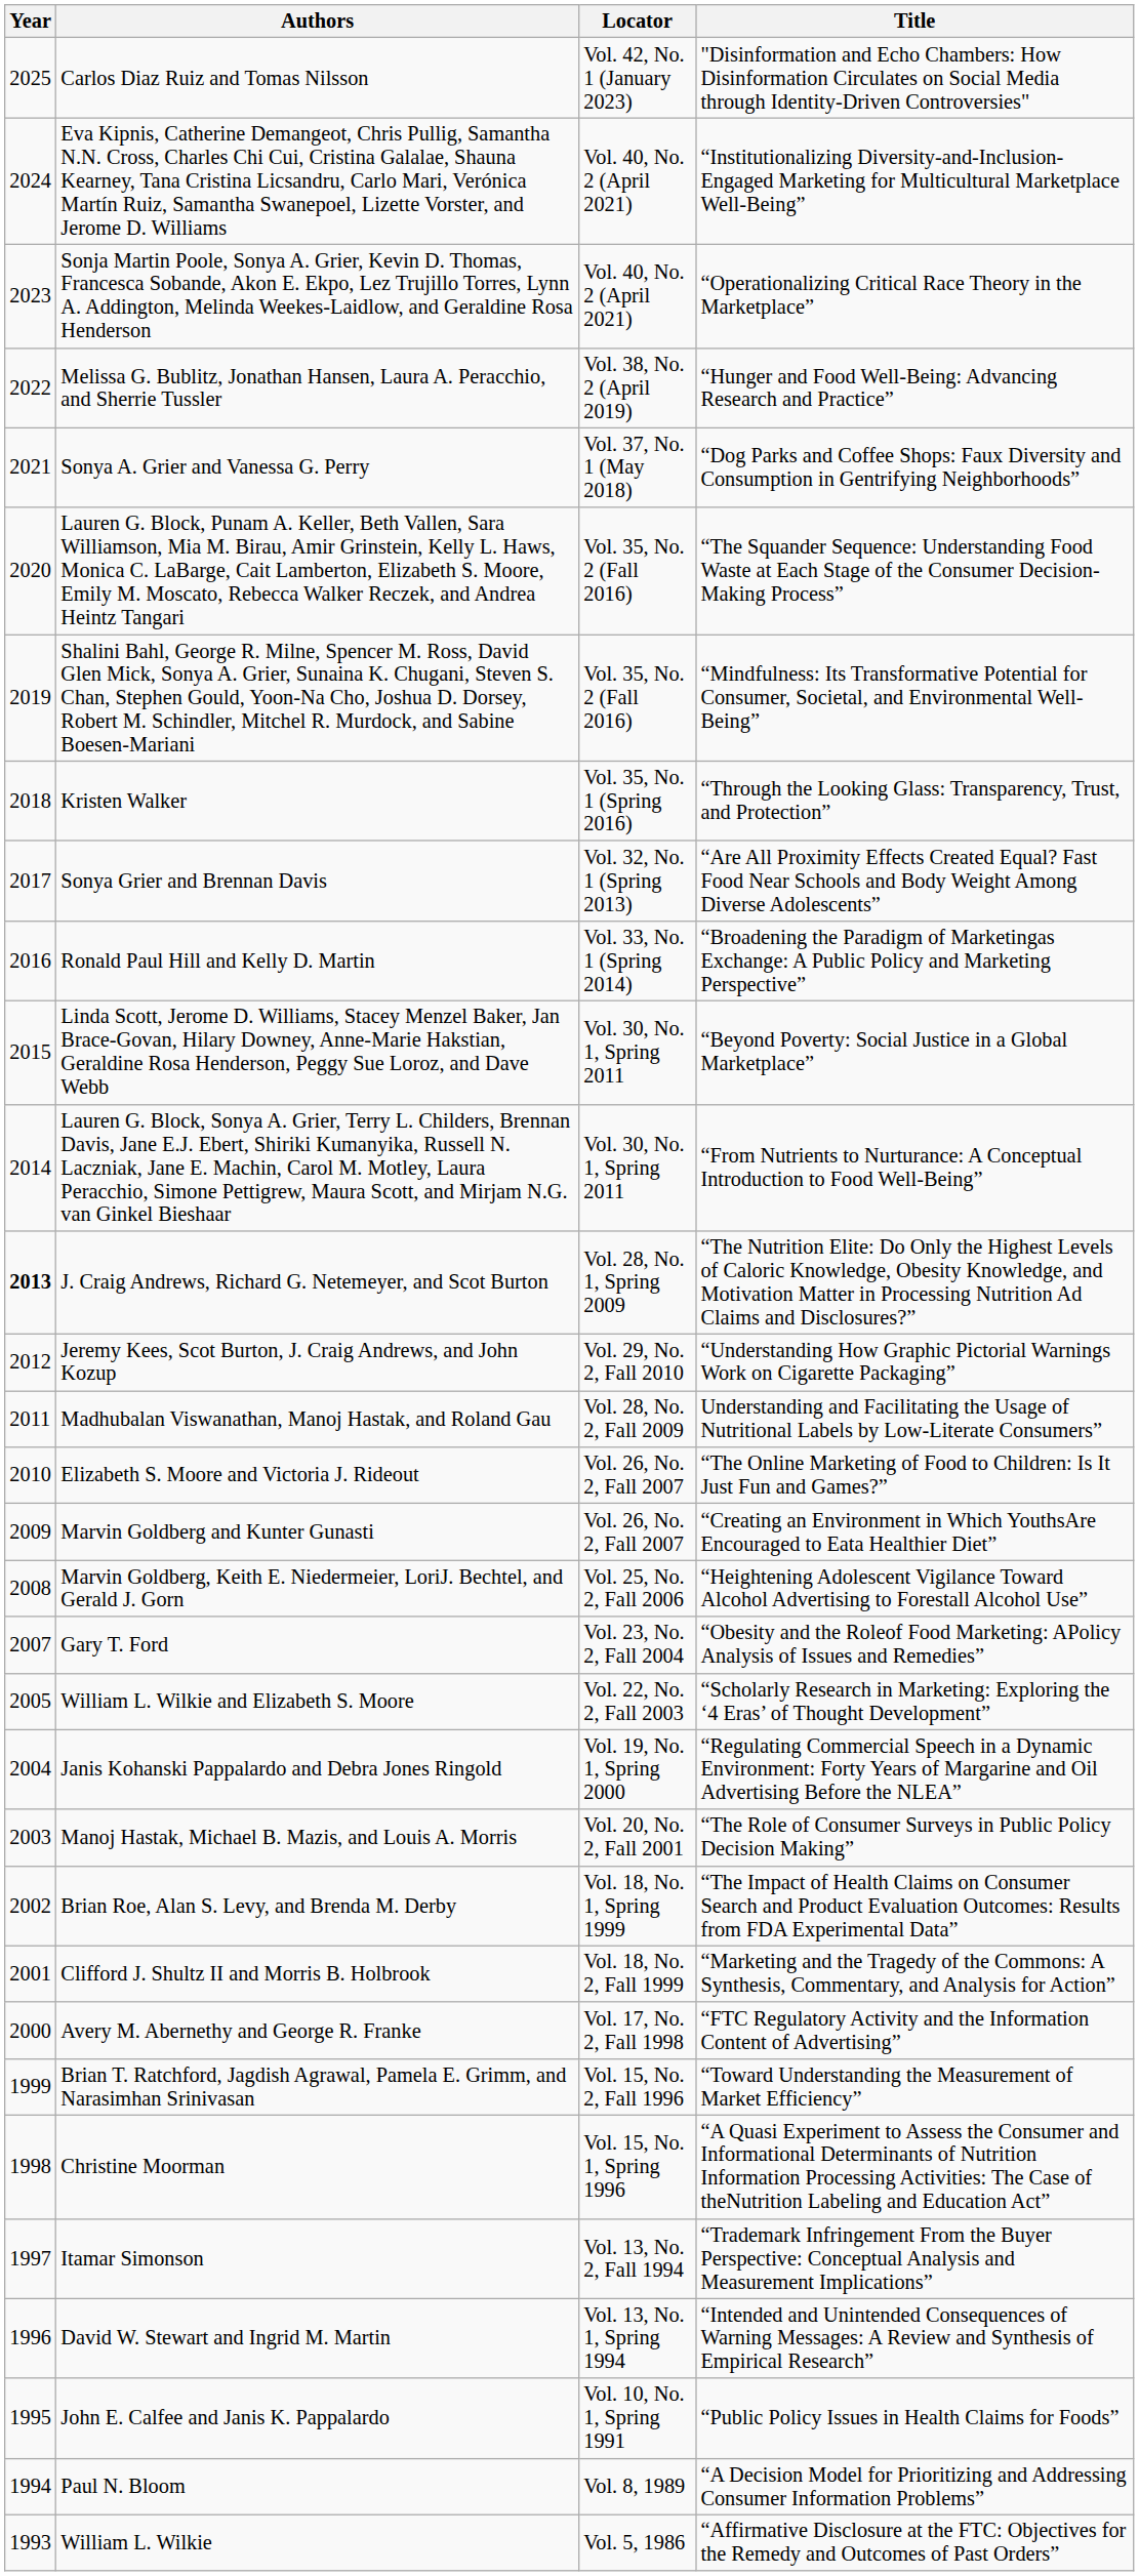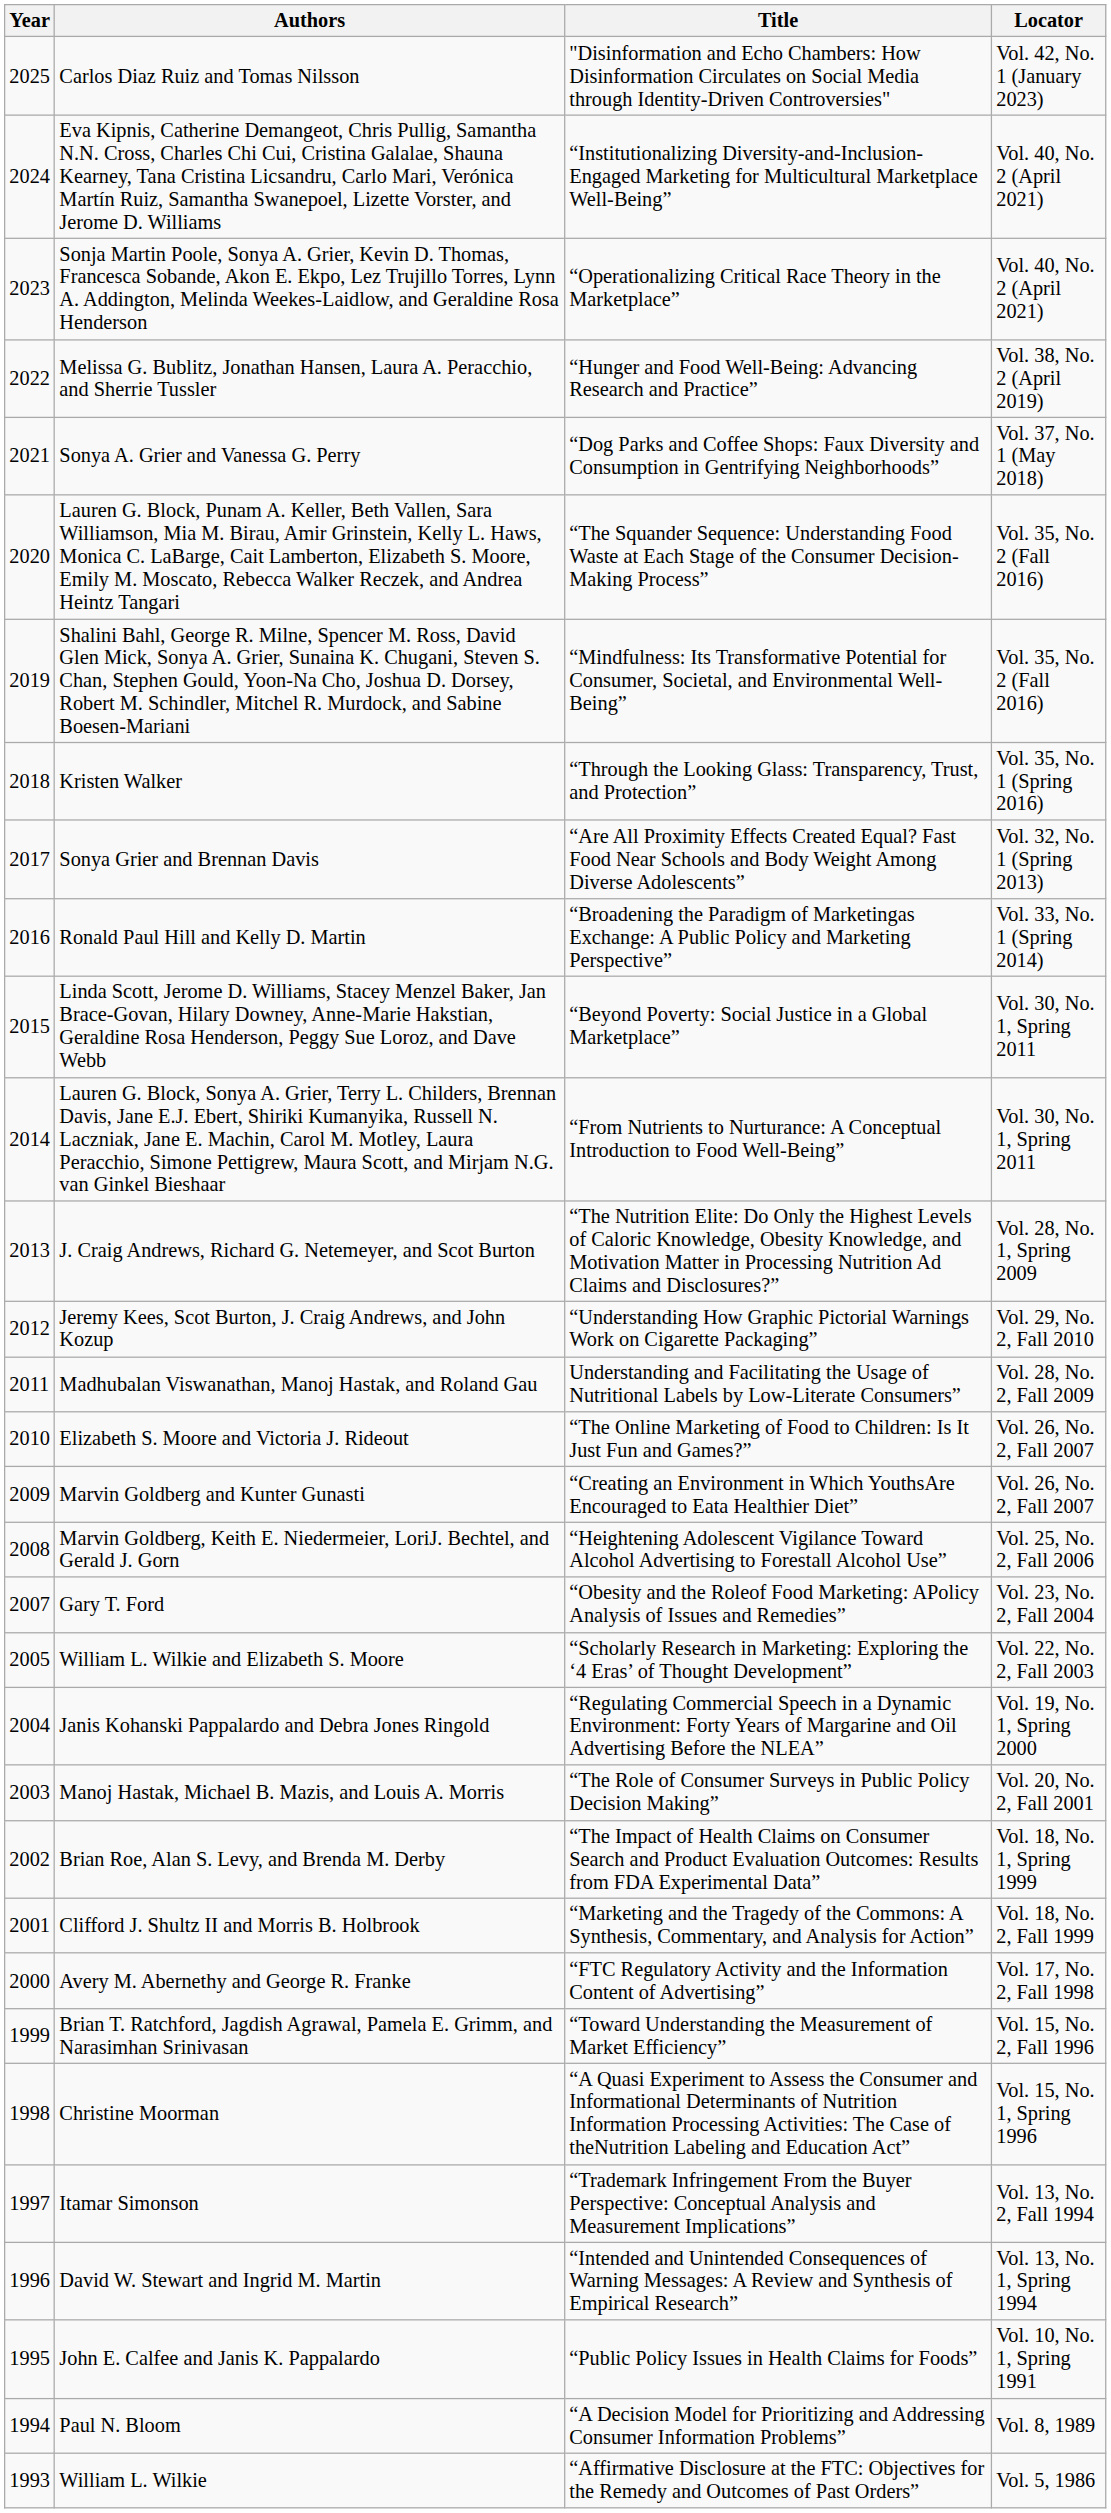columns swapped: Title <-> Locator
J. Craig Andrews, Richard G. Netemeyer, and Scot Burton | Year: bold -> normal
